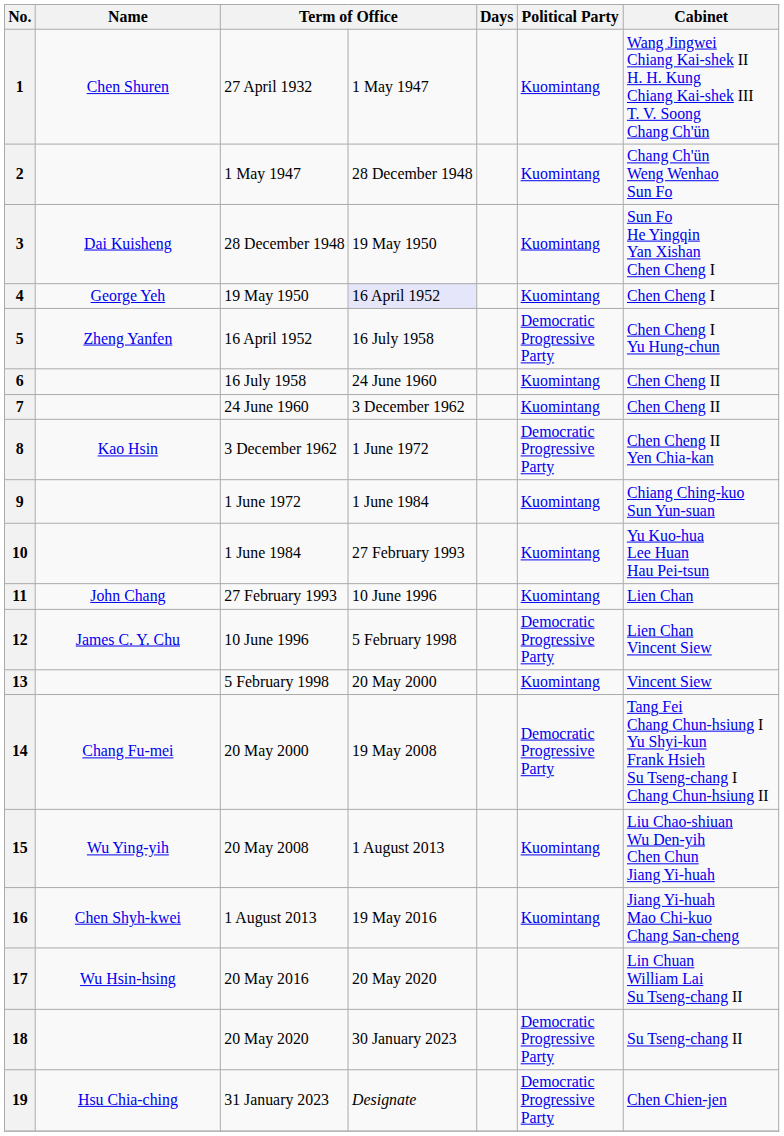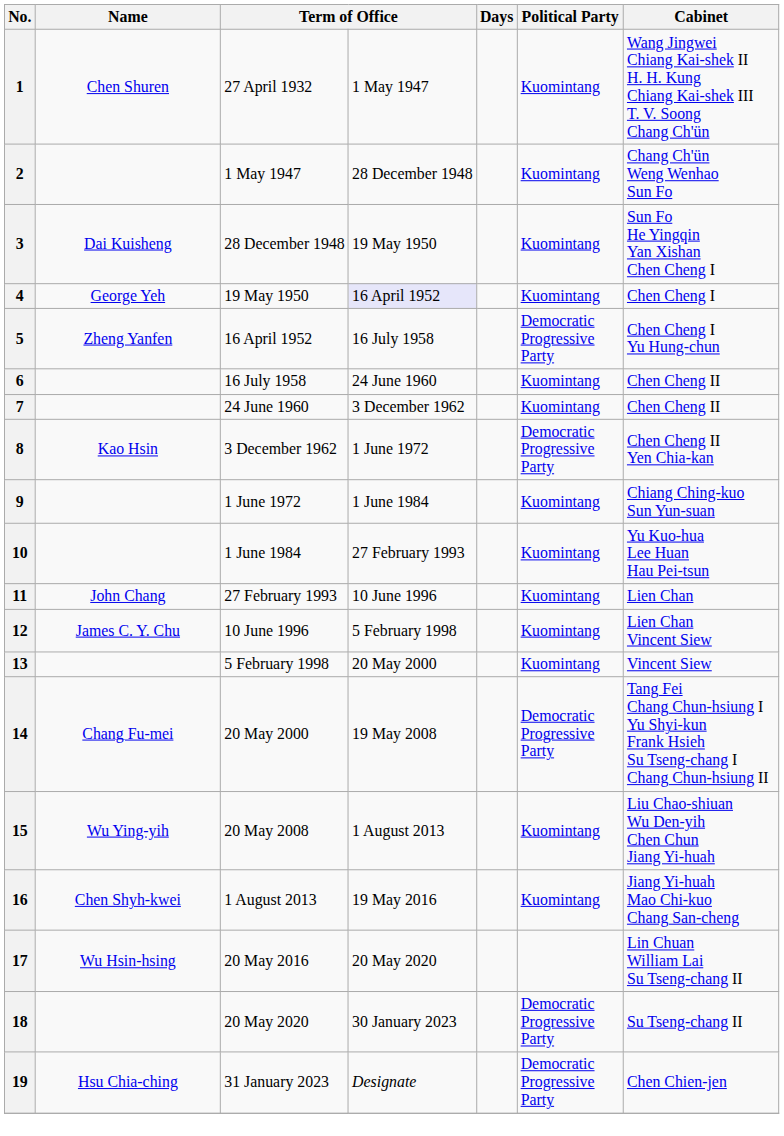12 | Political Party: Democratic Progressive Party -> Kuomintang
